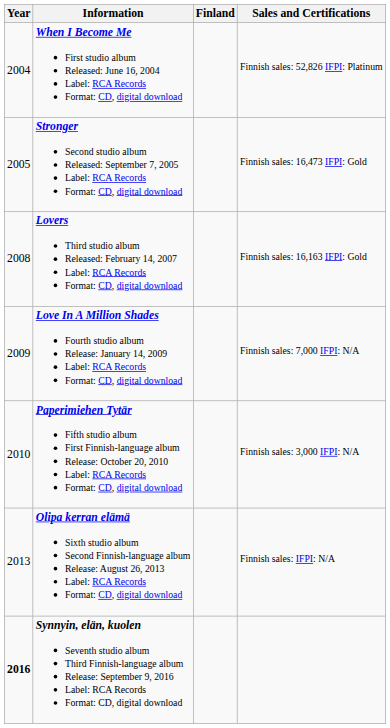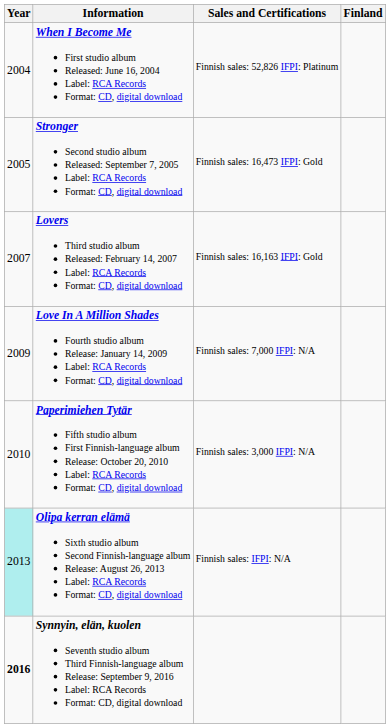columns swapped: Finland <-> Sales and Certifications
row 4 | Year: 2008 -> 2007
row 7 | Year: no background -> paleturquoise background
